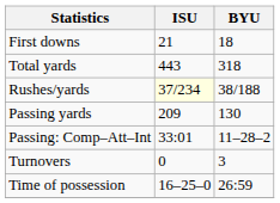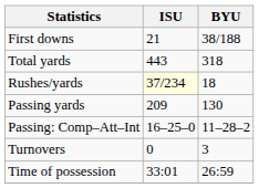First downs | BYU: 18 -> 38/188
Rushes/yards | BYU: 38/188 -> 18
Passing: Comp–Att–Int | ISU: 33:01 -> 16–25–0
Time of possession | ISU: 16–25–0 -> 33:01
